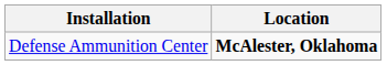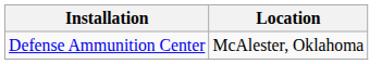Defense Ammunition Center | Location: bold -> normal
